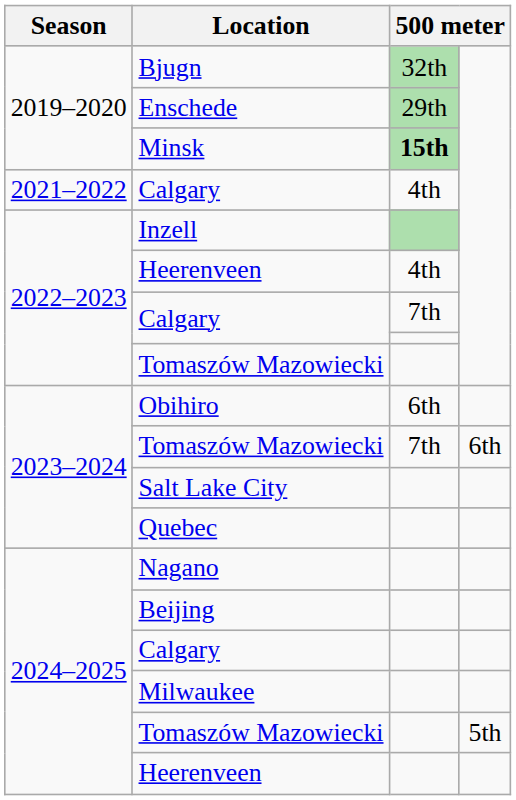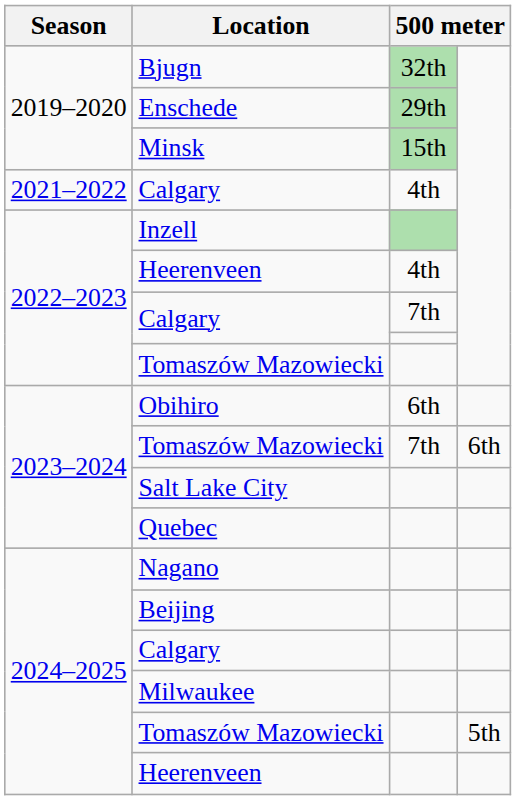Minsk | column 3: bold -> normal
